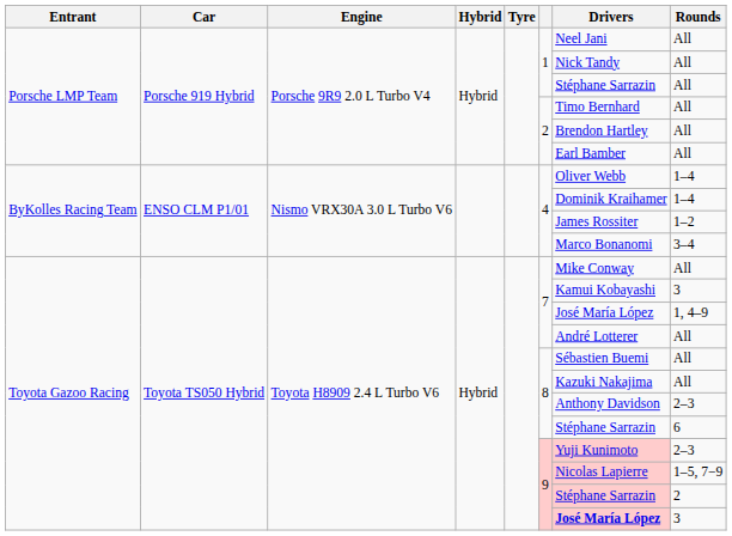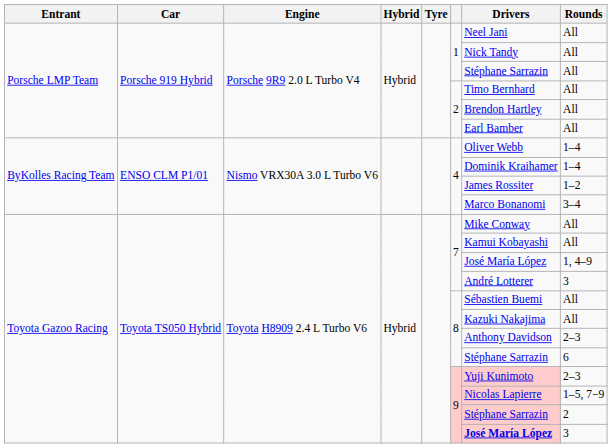row 13 | Rounds: 3 -> All
row 15 | Rounds: All -> 3
